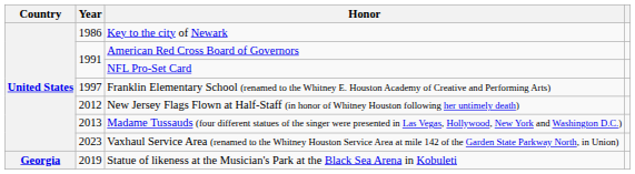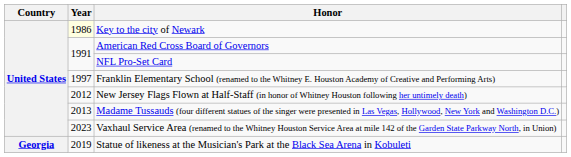Key to the city of Newark | Year: no background -> lightyellow background
